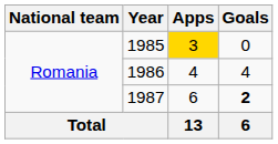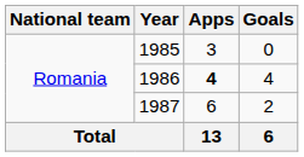1985 | Apps: gold background -> no background
1986 | Apps: normal -> bold
1987 | Goals: bold -> normal
